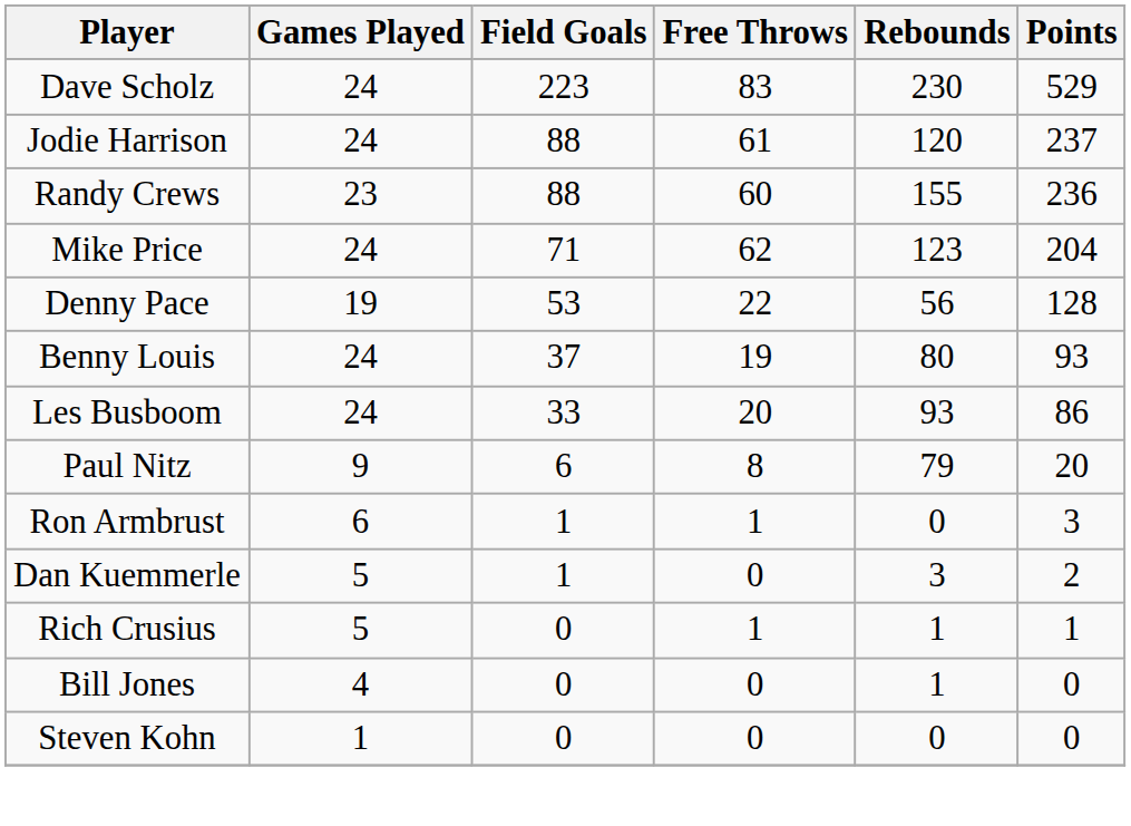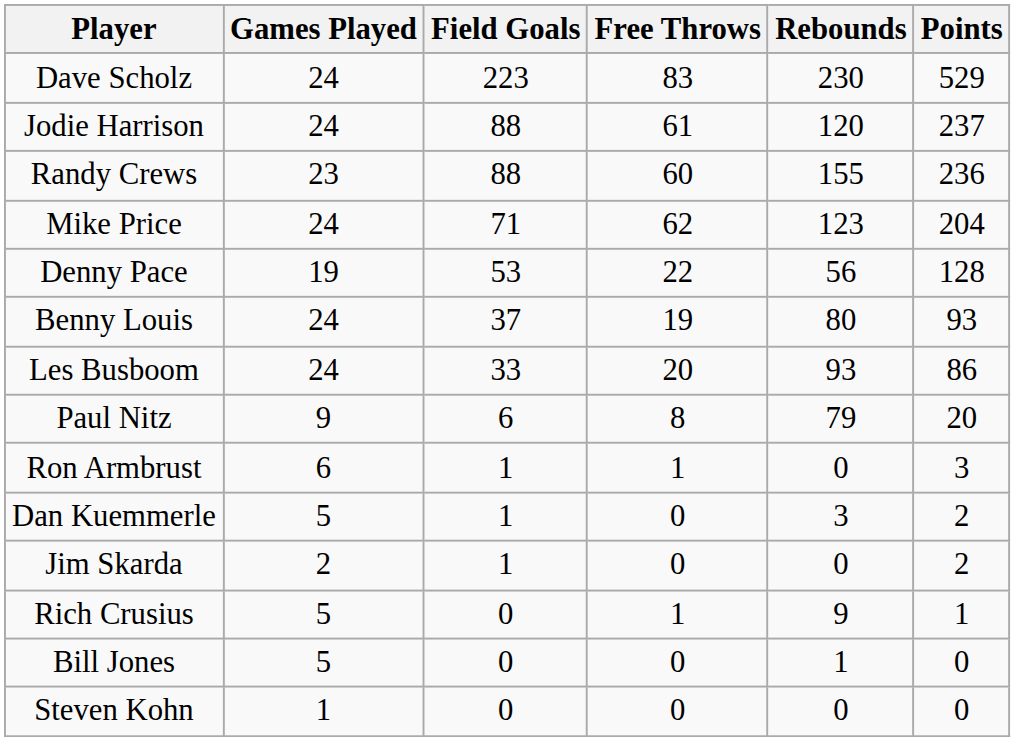+ row: Jim Skarda | 2 | 1 | 0 | 0 | 2
Rich Crusius | Rebounds: 1 -> 9
Bill Jones | Games Played: 4 -> 5
